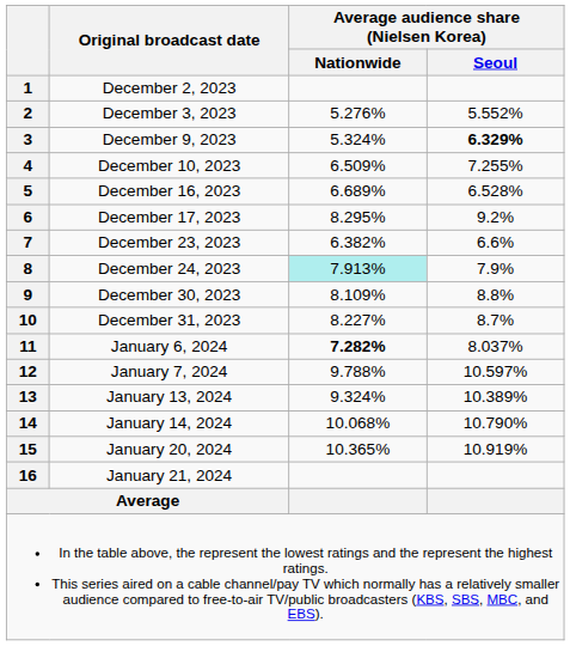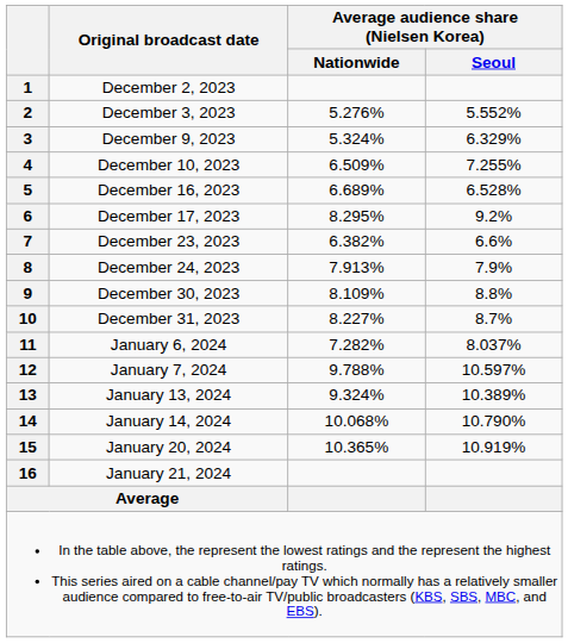3 | Average audience share (Nielsen Korea) / Seoul: bold -> normal
8 | Average audience share (Nielsen Korea) / Nationwide: paleturquoise background -> no background
11 | Average audience share (Nielsen Korea) / Nationwide: bold -> normal
